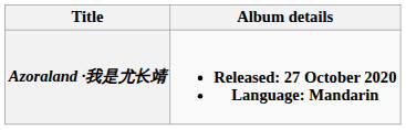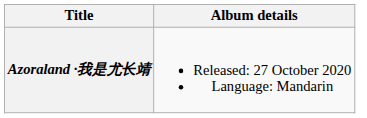Azoraland ·我是尤长靖 | Album details: bold -> normal
